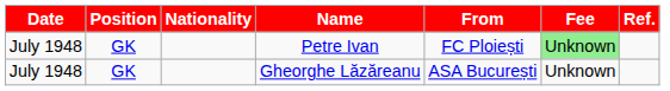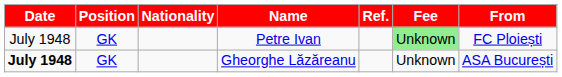columns swapped: From <-> Ref.
Gheorghe Lăzăreanu | Date: normal -> bold
